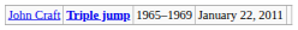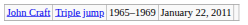John Craft | column 2: bold -> normal
